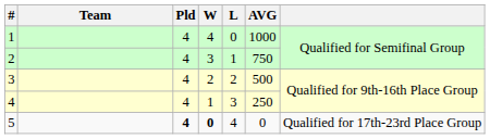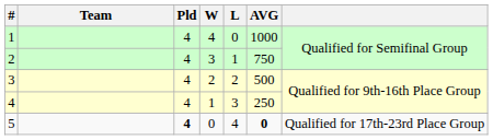5 | W: bold -> normal
5 | AVG: normal -> bold
